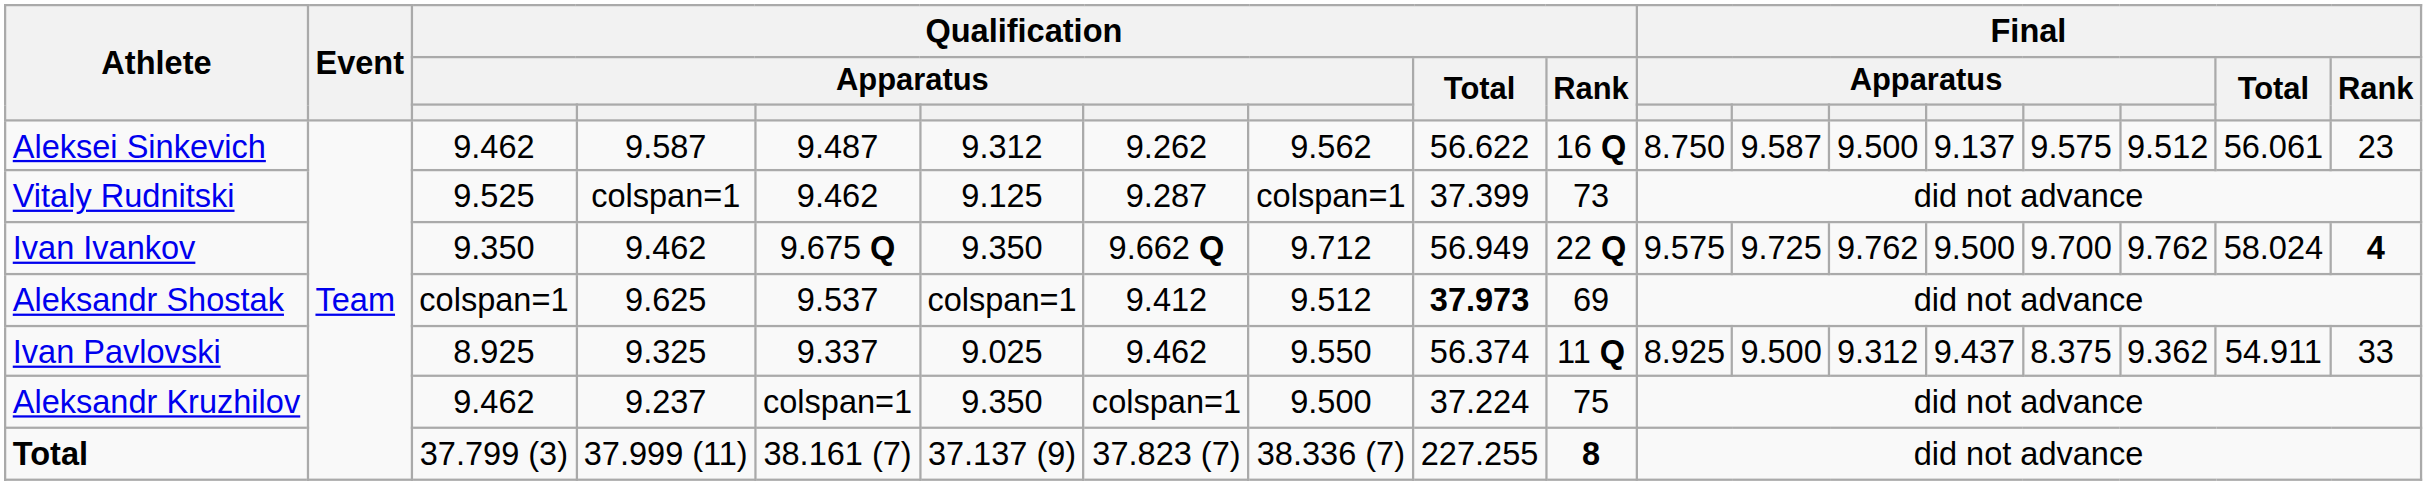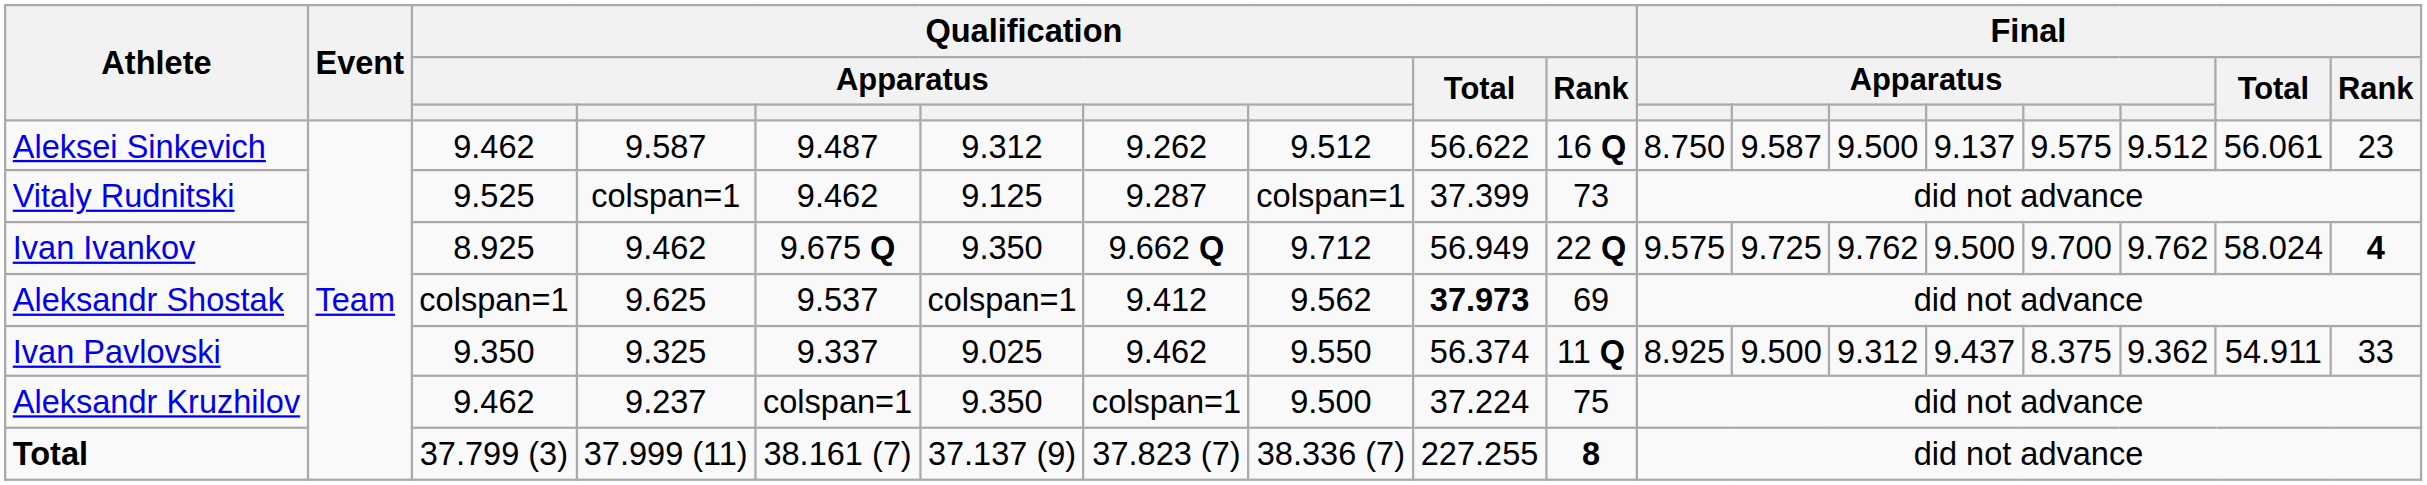Aleksei Sinkevich | column 8: 9.562 -> 9.512
Ivan Ivankov | column 3: 9.350 -> 8.925
Aleksandr Shostak | column 8: 9.512 -> 9.562
Ivan Pavlovski | column 3: 8.925 -> 9.350
